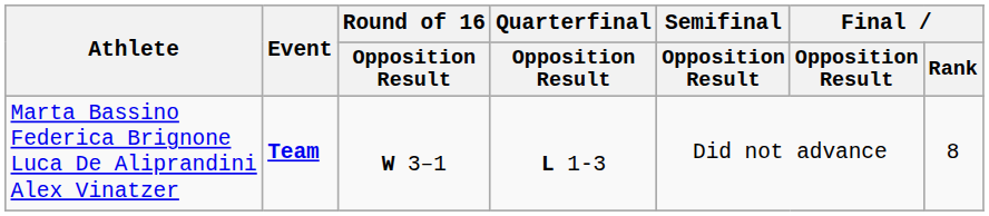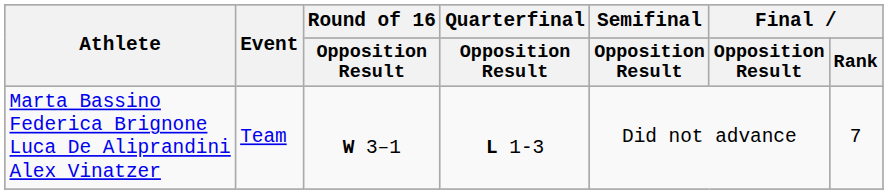row 3 | Event: bold -> normal
row 3 | Final / Rank: 8 -> 7
